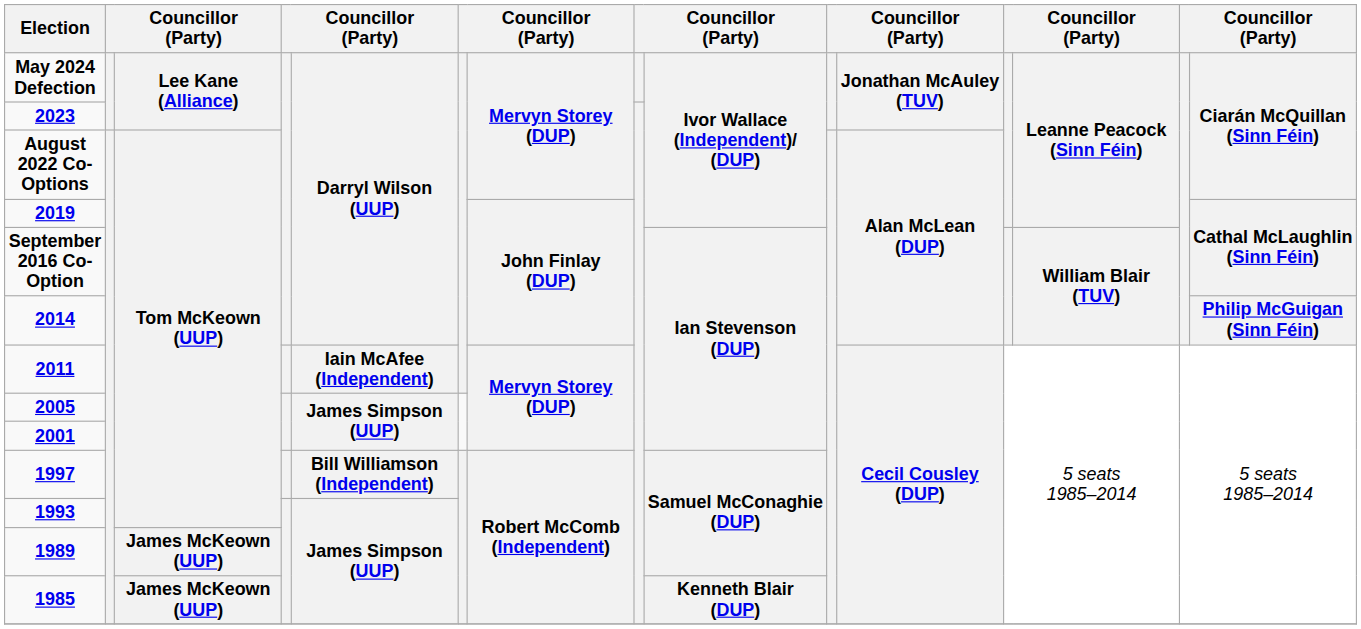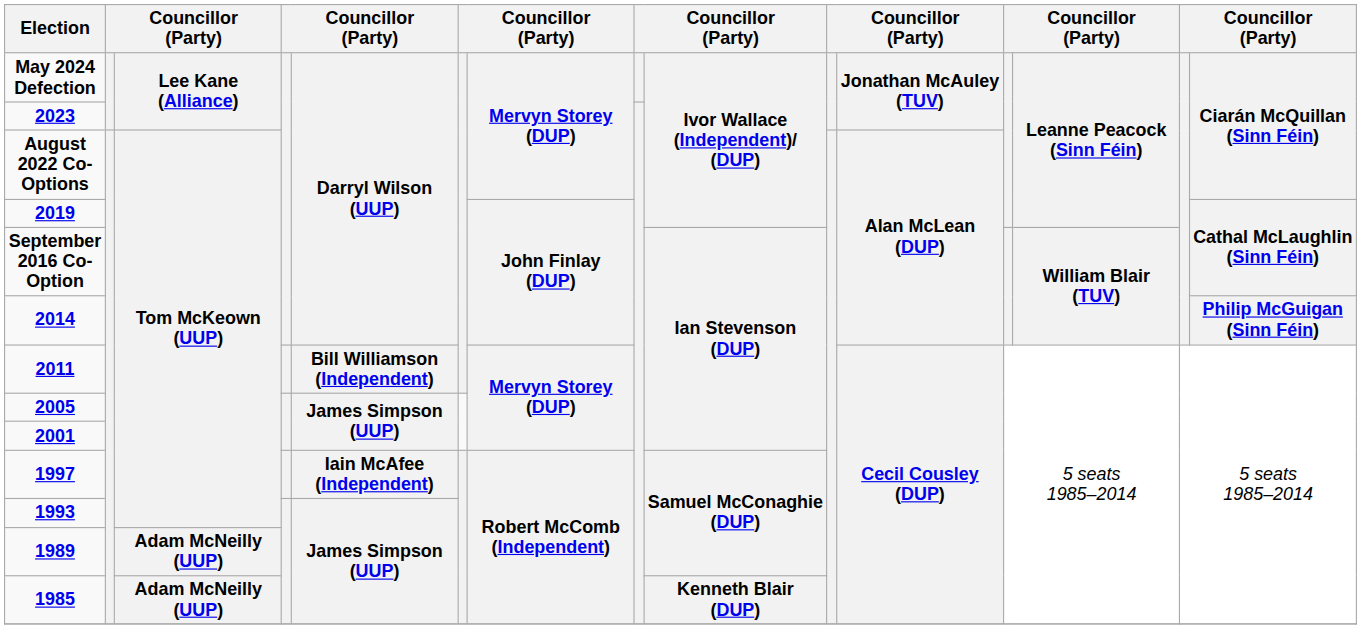2011 | column 5: Iain McAfee (Independent) -> Bill Williamson (Independent)
1997 | column 5: Bill Williamson (Independent) -> Iain McAfee (Independent)
1989 | column 3: James McKeown (UUP) -> Adam McNeilly (UUP)
1985 | column 3: James McKeown (UUP) -> Adam McNeilly (UUP)
